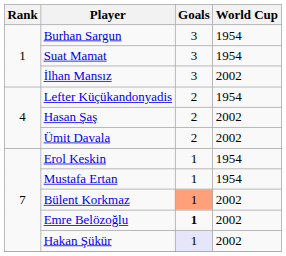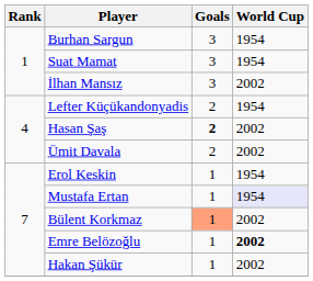Hasan Şaş | Goals: normal -> bold
Mustafa Ertan | World Cup: no background -> lavender background
Emre Belözoğlu | Goals: bold -> normal
Emre Belözoğlu | World Cup: normal -> bold
Hakan Şükür | Goals: lavender background -> no background
